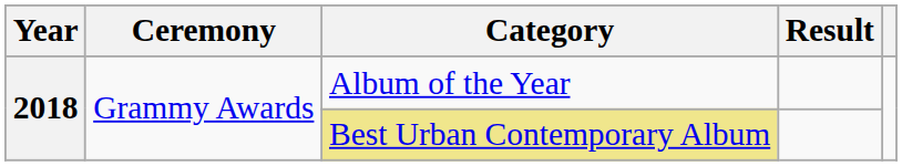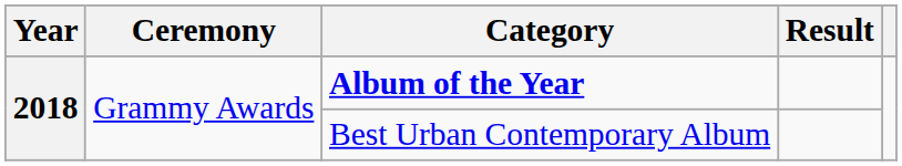Album of the Year | Category: normal -> bold
Best Urban Contemporary Album | Category: khaki background -> no background
